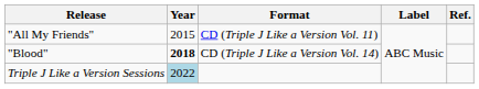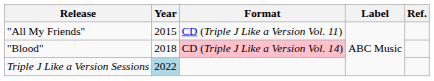"Blood" | Year: bold -> normal
"Blood" | Format: no background -> pink background
